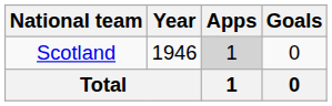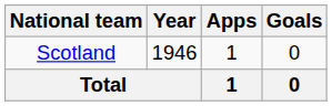Scotland | Apps: lightgrey background -> no background
